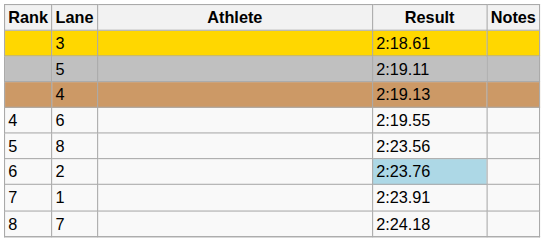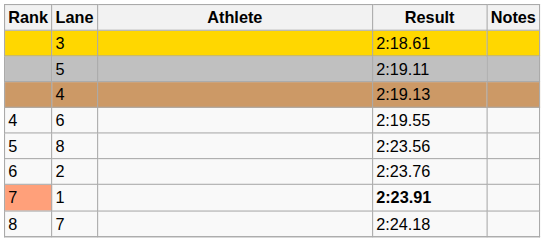2 | Result: lightblue background -> no background
1 | Rank: no background -> lightsalmon background
1 | Result: normal -> bold
